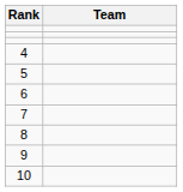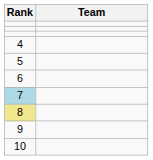row 8 | Rank: no background -> lightblue background
row 9 | Rank: no background -> khaki background
